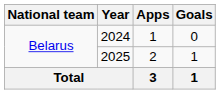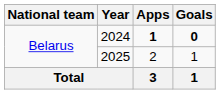2024 | Apps: normal -> bold
2024 | Goals: normal -> bold
